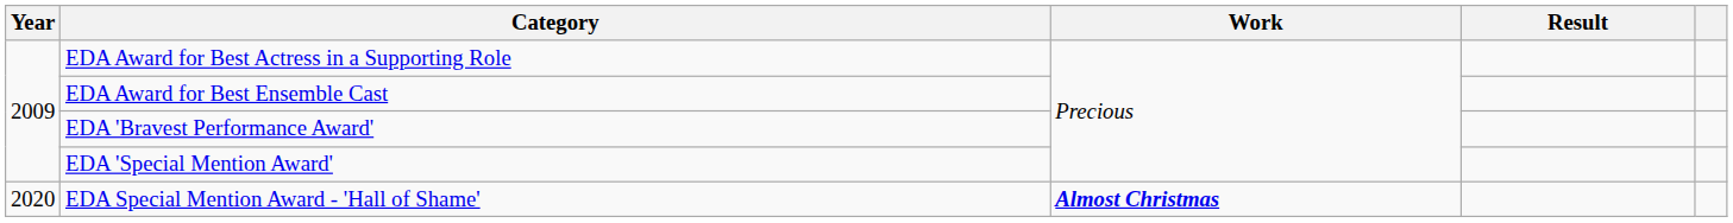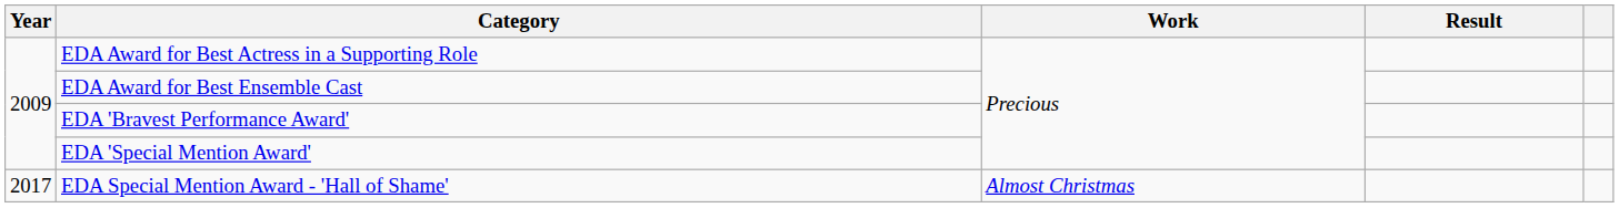EDA Special Mention Award - 'Hall of Shame' | Year: 2020 -> 2017
EDA Special Mention Award - 'Hall of Shame' | Work: bold -> normal
